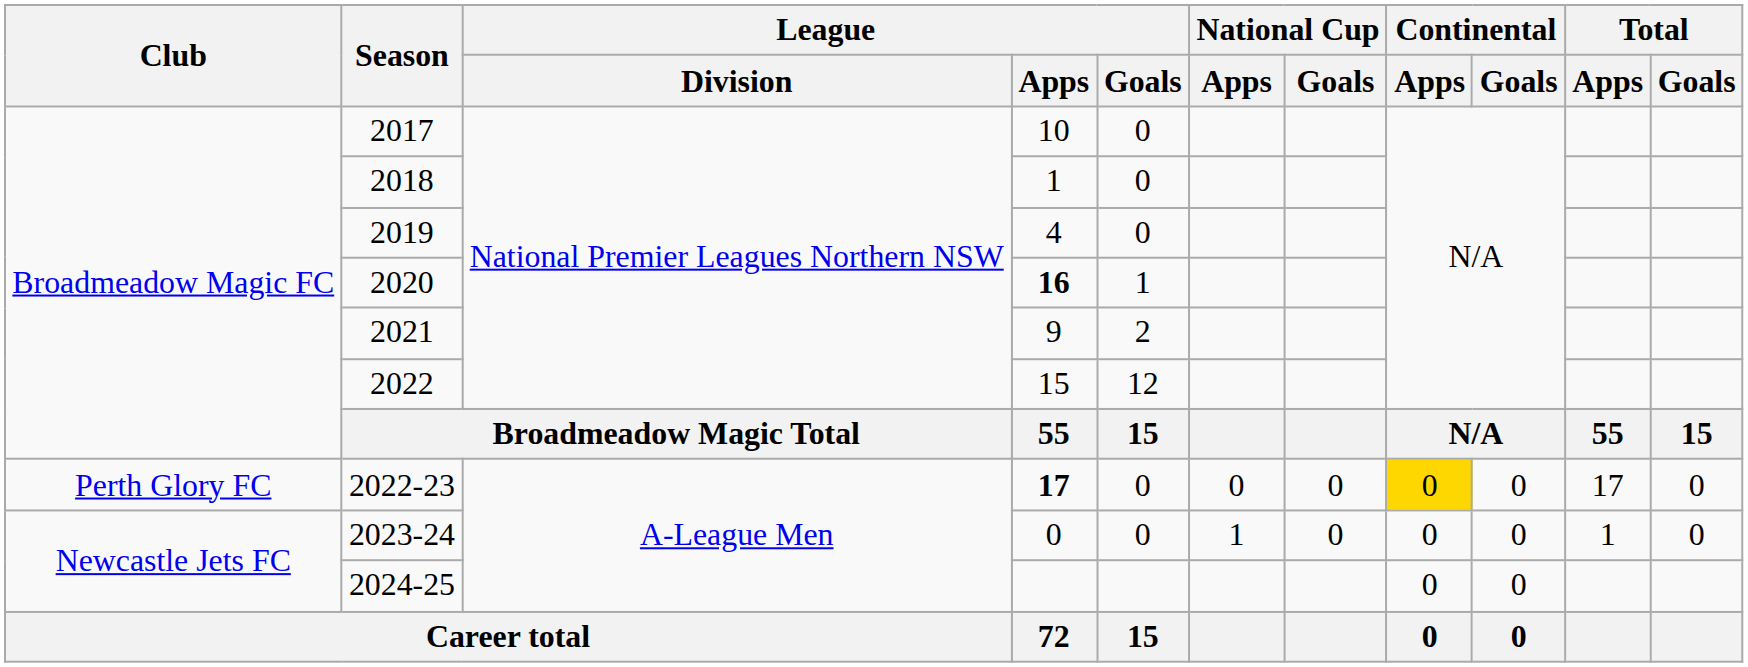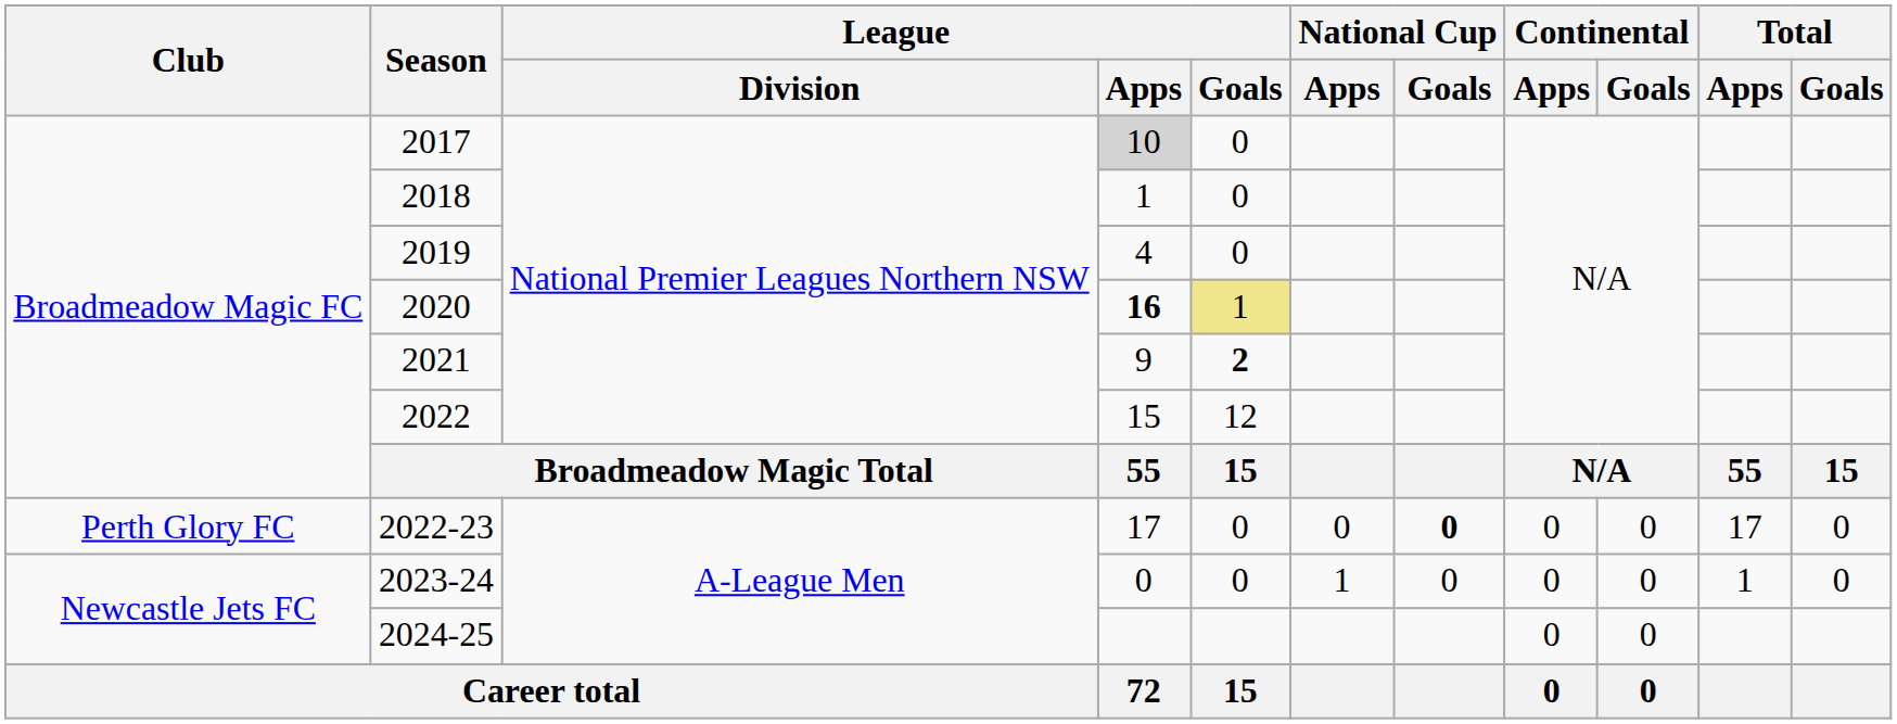2017 | League / Apps: no background -> lightgrey background
2020 | League / Goals: no background -> khaki background
2021 | League / Goals: normal -> bold
2022-23 | League / Apps: bold -> normal
2022-23 | National Cup / Goals: normal -> bold
2022-23 | Continental / Apps: gold background -> no background
